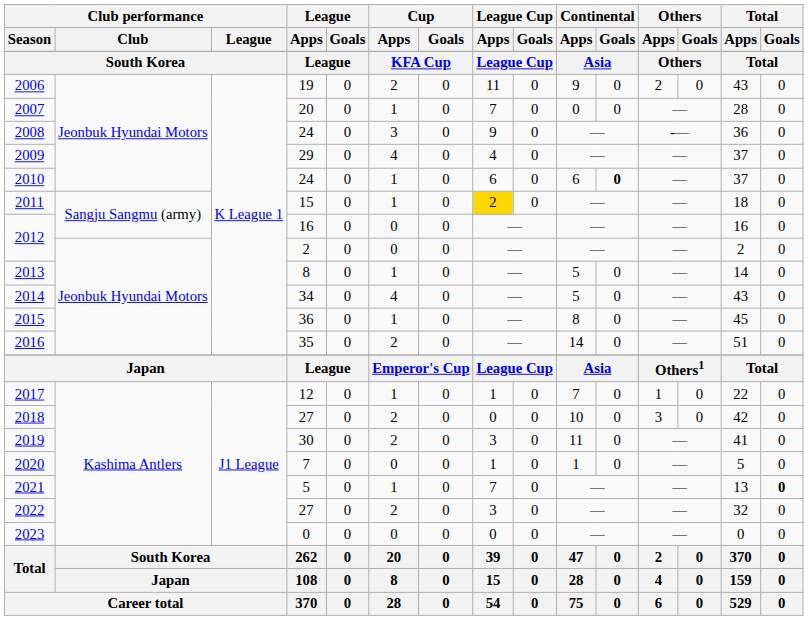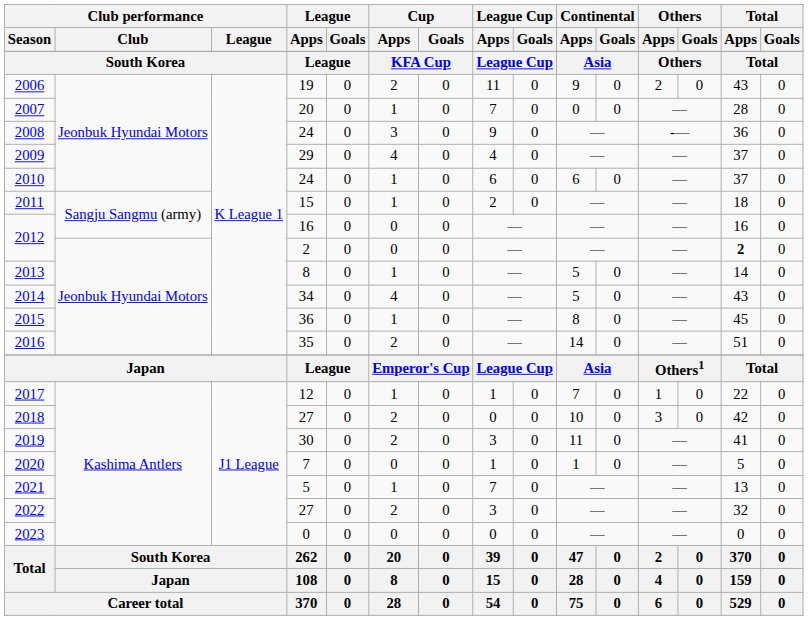2010 | Continental / Goals: bold -> normal
2011 | League Cup / Apps: gold background -> no background
2012 / 2 | Total / Apps: normal -> bold
2021 | Total / Goals: bold -> normal
